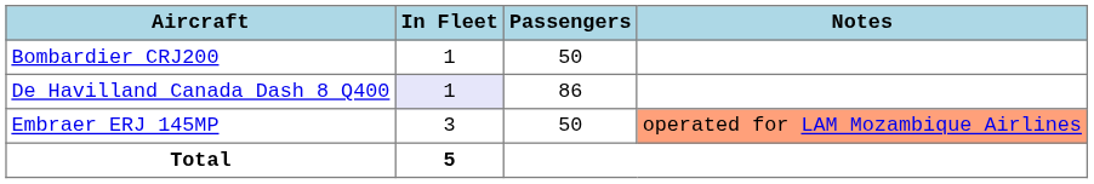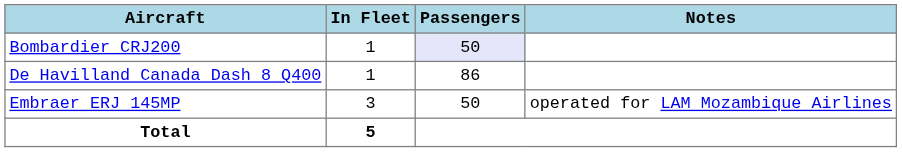Bombardier CRJ200 | Passengers: no background -> lavender background
De Havilland Canada Dash 8 Q400 | In Fleet: lavender background -> no background
Embraer ERJ 145MP | Notes: lightsalmon background -> no background
